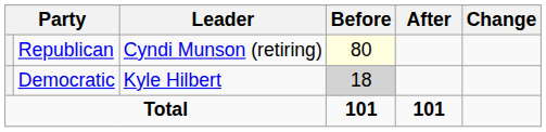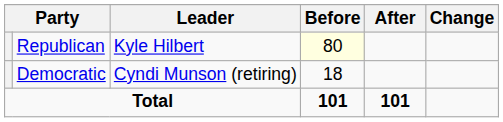Republican | Leader: Cyndi Munson (retiring) -> Kyle Hilbert
Democratic | Leader: Kyle Hilbert -> Cyndi Munson (retiring)
Democratic | Before: lightgrey background -> no background
